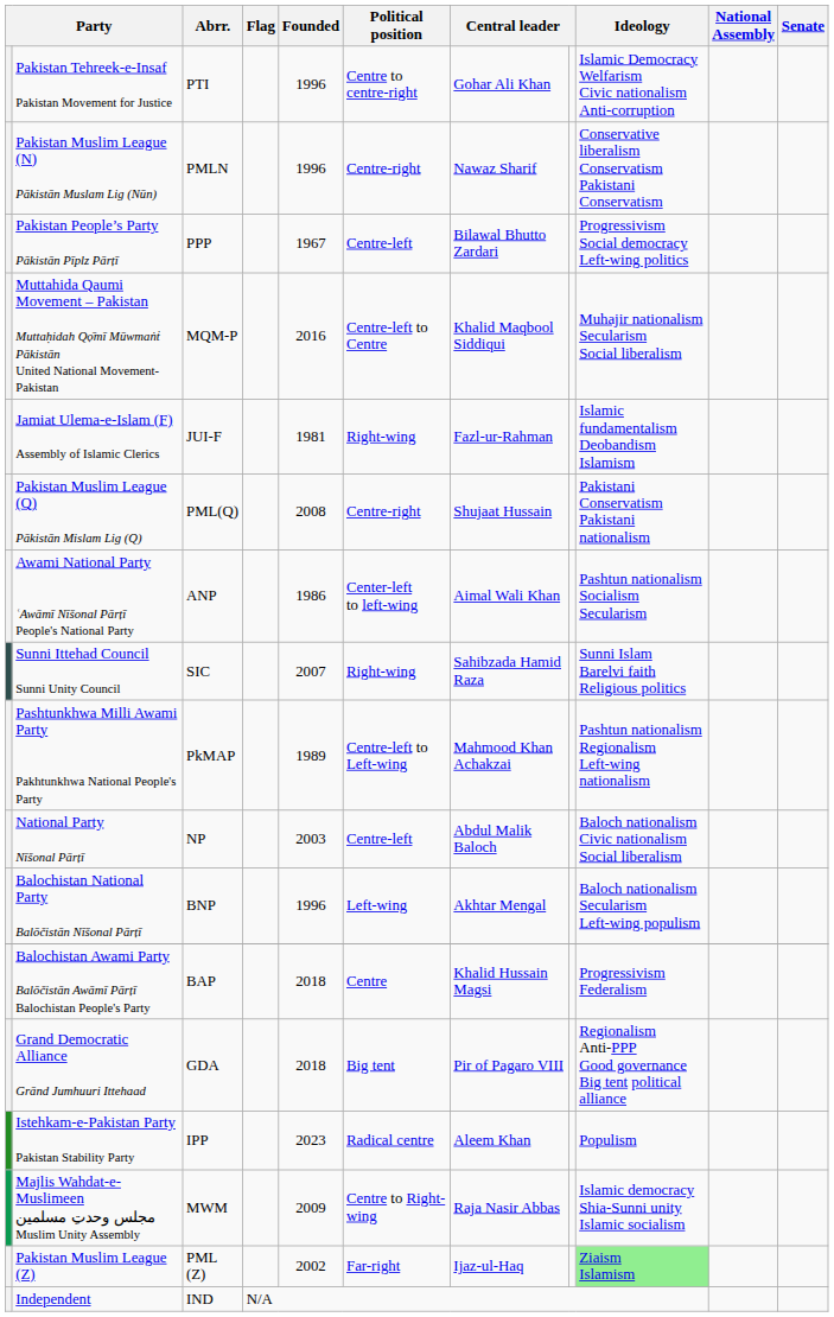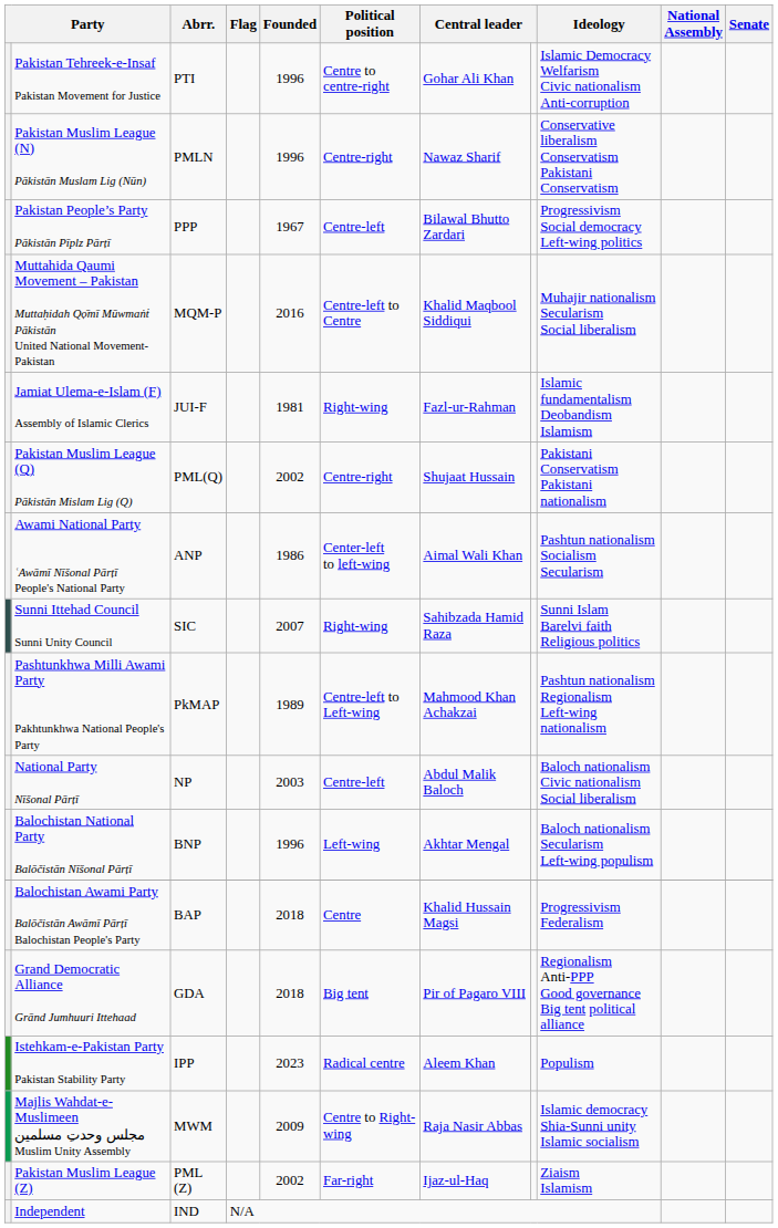Pakistan Muslim League (Q) Pākistān Mislam Lig (Q) | Founded: 2008 -> 2002
Pakistan Muslim League (Z) | Ideology: lightgreen background -> no background
